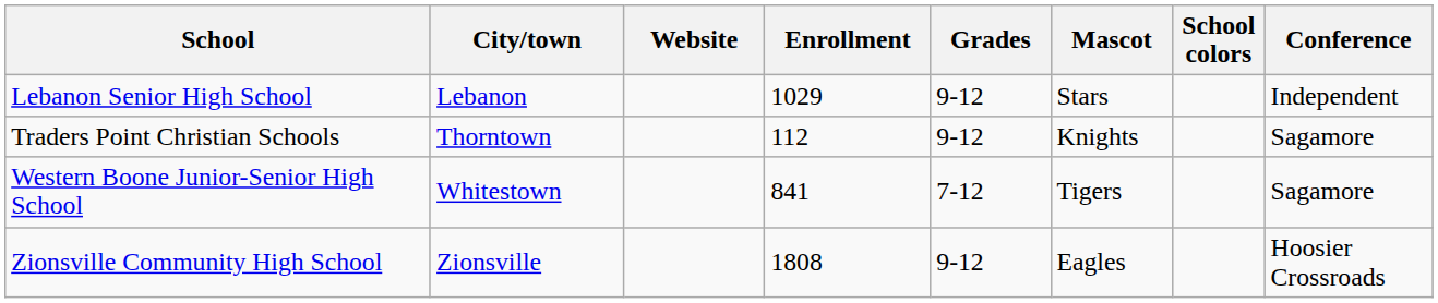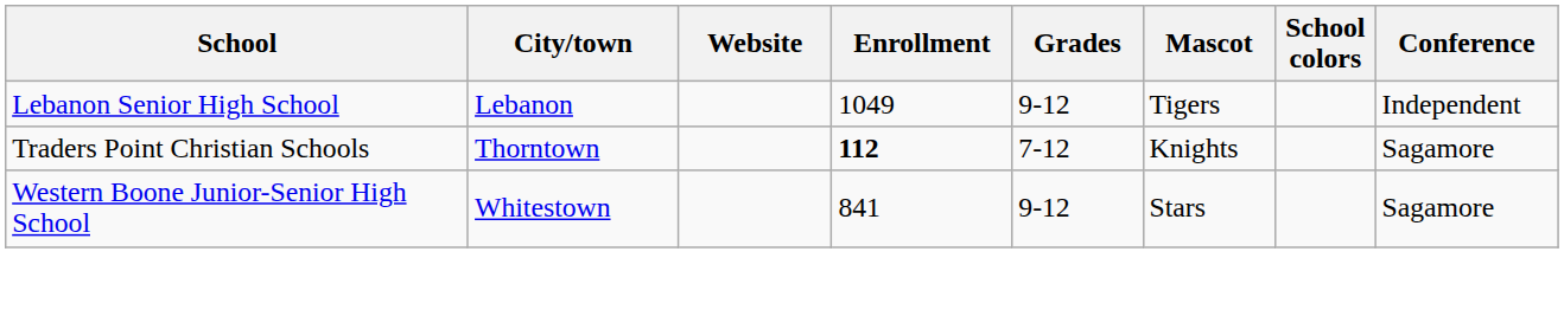Lebanon Senior High School | Enrollment: 1029 -> 1049
Lebanon Senior High School | Mascot: Stars -> Tigers
Traders Point Christian Schools | Enrollment: normal -> bold
Traders Point Christian Schools | Grades: 9-12 -> 7-12
Western Boone Junior-Senior High School | Grades: 7-12 -> 9-12
Western Boone Junior-Senior High School | Mascot: Tigers -> Stars
- row: Zionsville Community High School | Zionsville | 1808 | 9-12 | Eagles | Hoosier Crossroads
